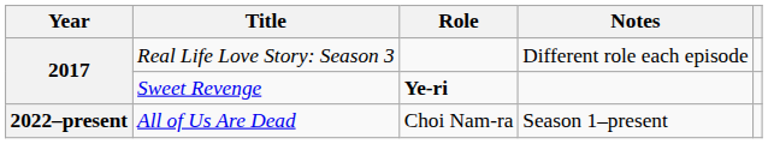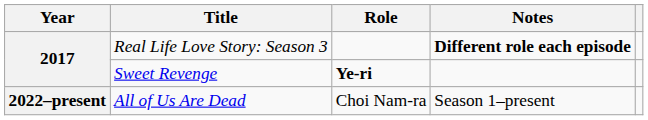Real Life Love Story: Season 3 | Notes: normal -> bold
